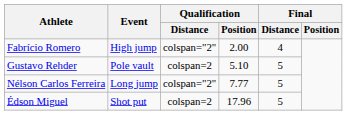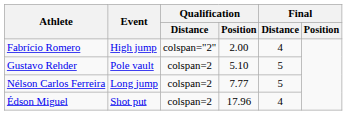Nélson Carlos Ferreira | Qualification / Distance: colspan="2" -> colspan=2
Édson Miguel | Final / Distance: 5 -> 4
